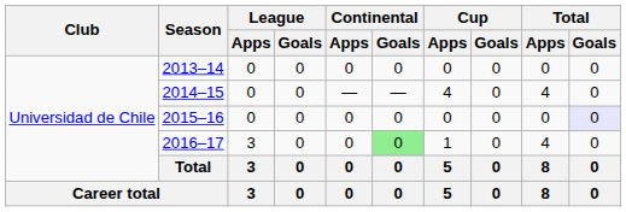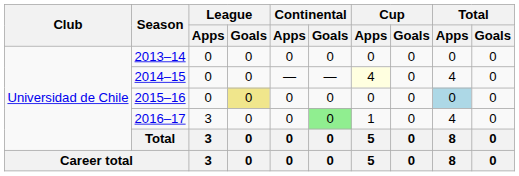2014–15 | Cup / Apps: no background -> lightyellow background
2015–16 | League / Goals: no background -> khaki background
2015–16 | Total / Apps: no background -> lightblue background
2015–16 | Total / Goals: lavender background -> no background
